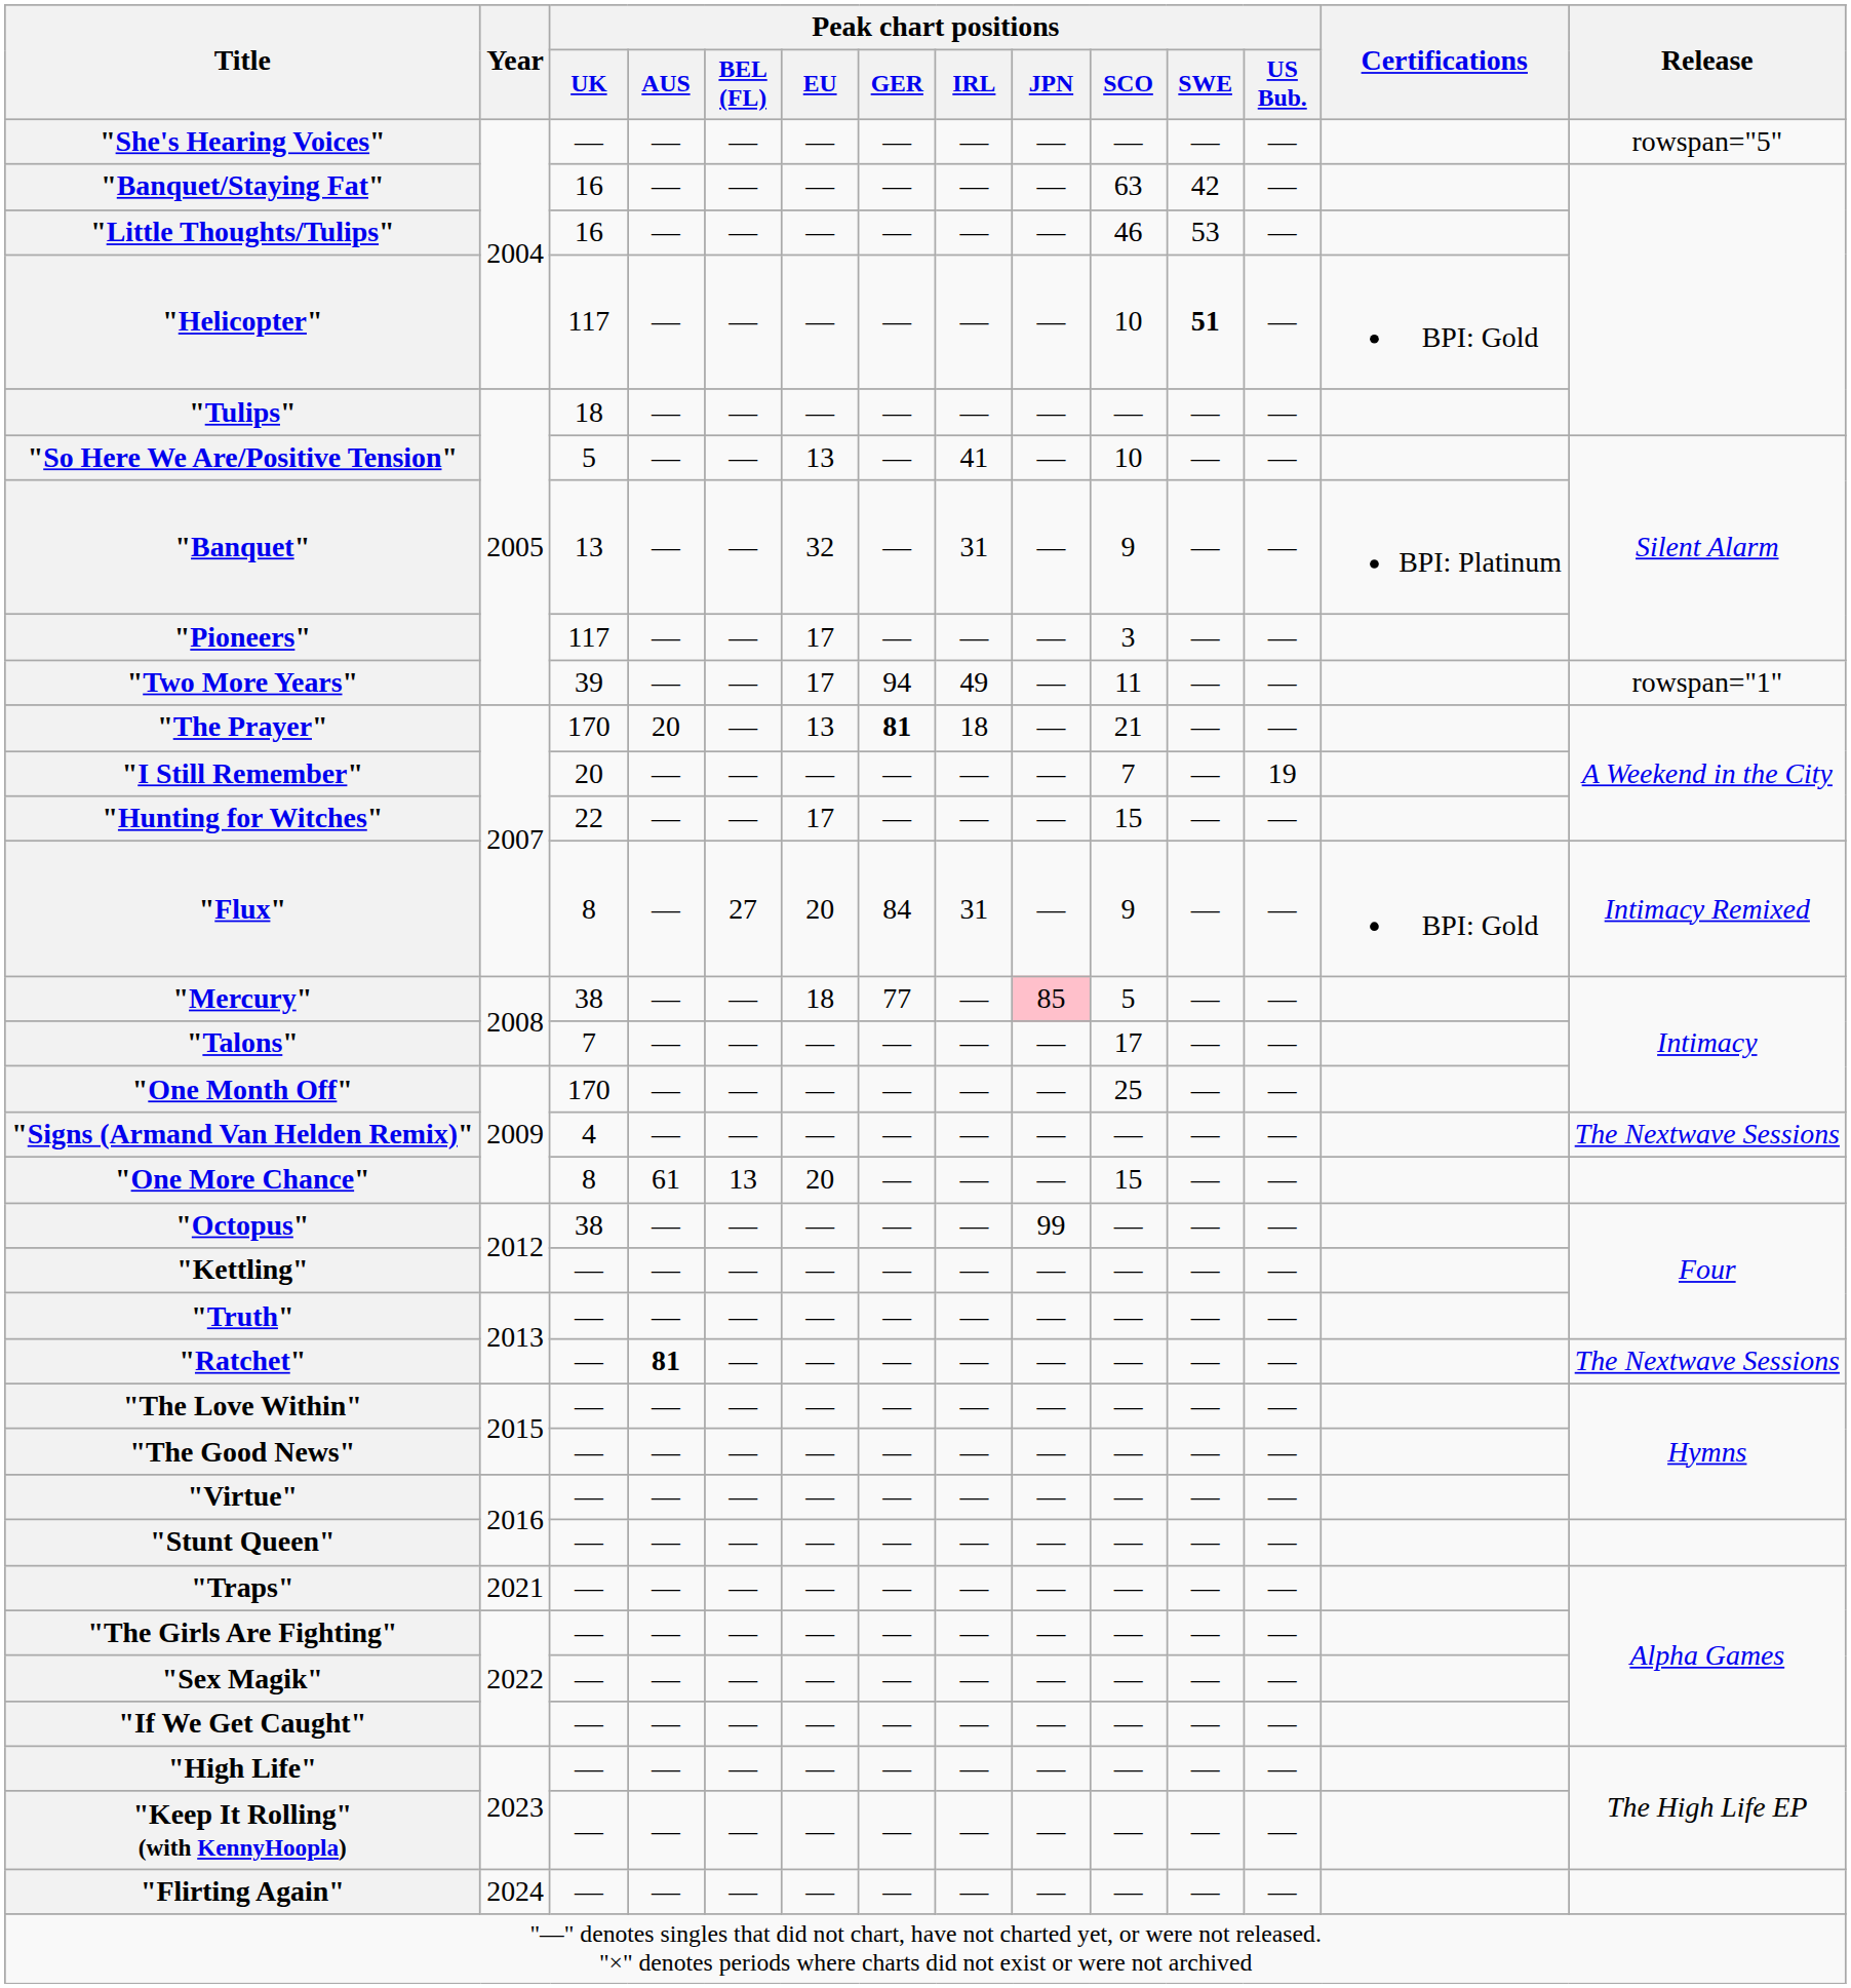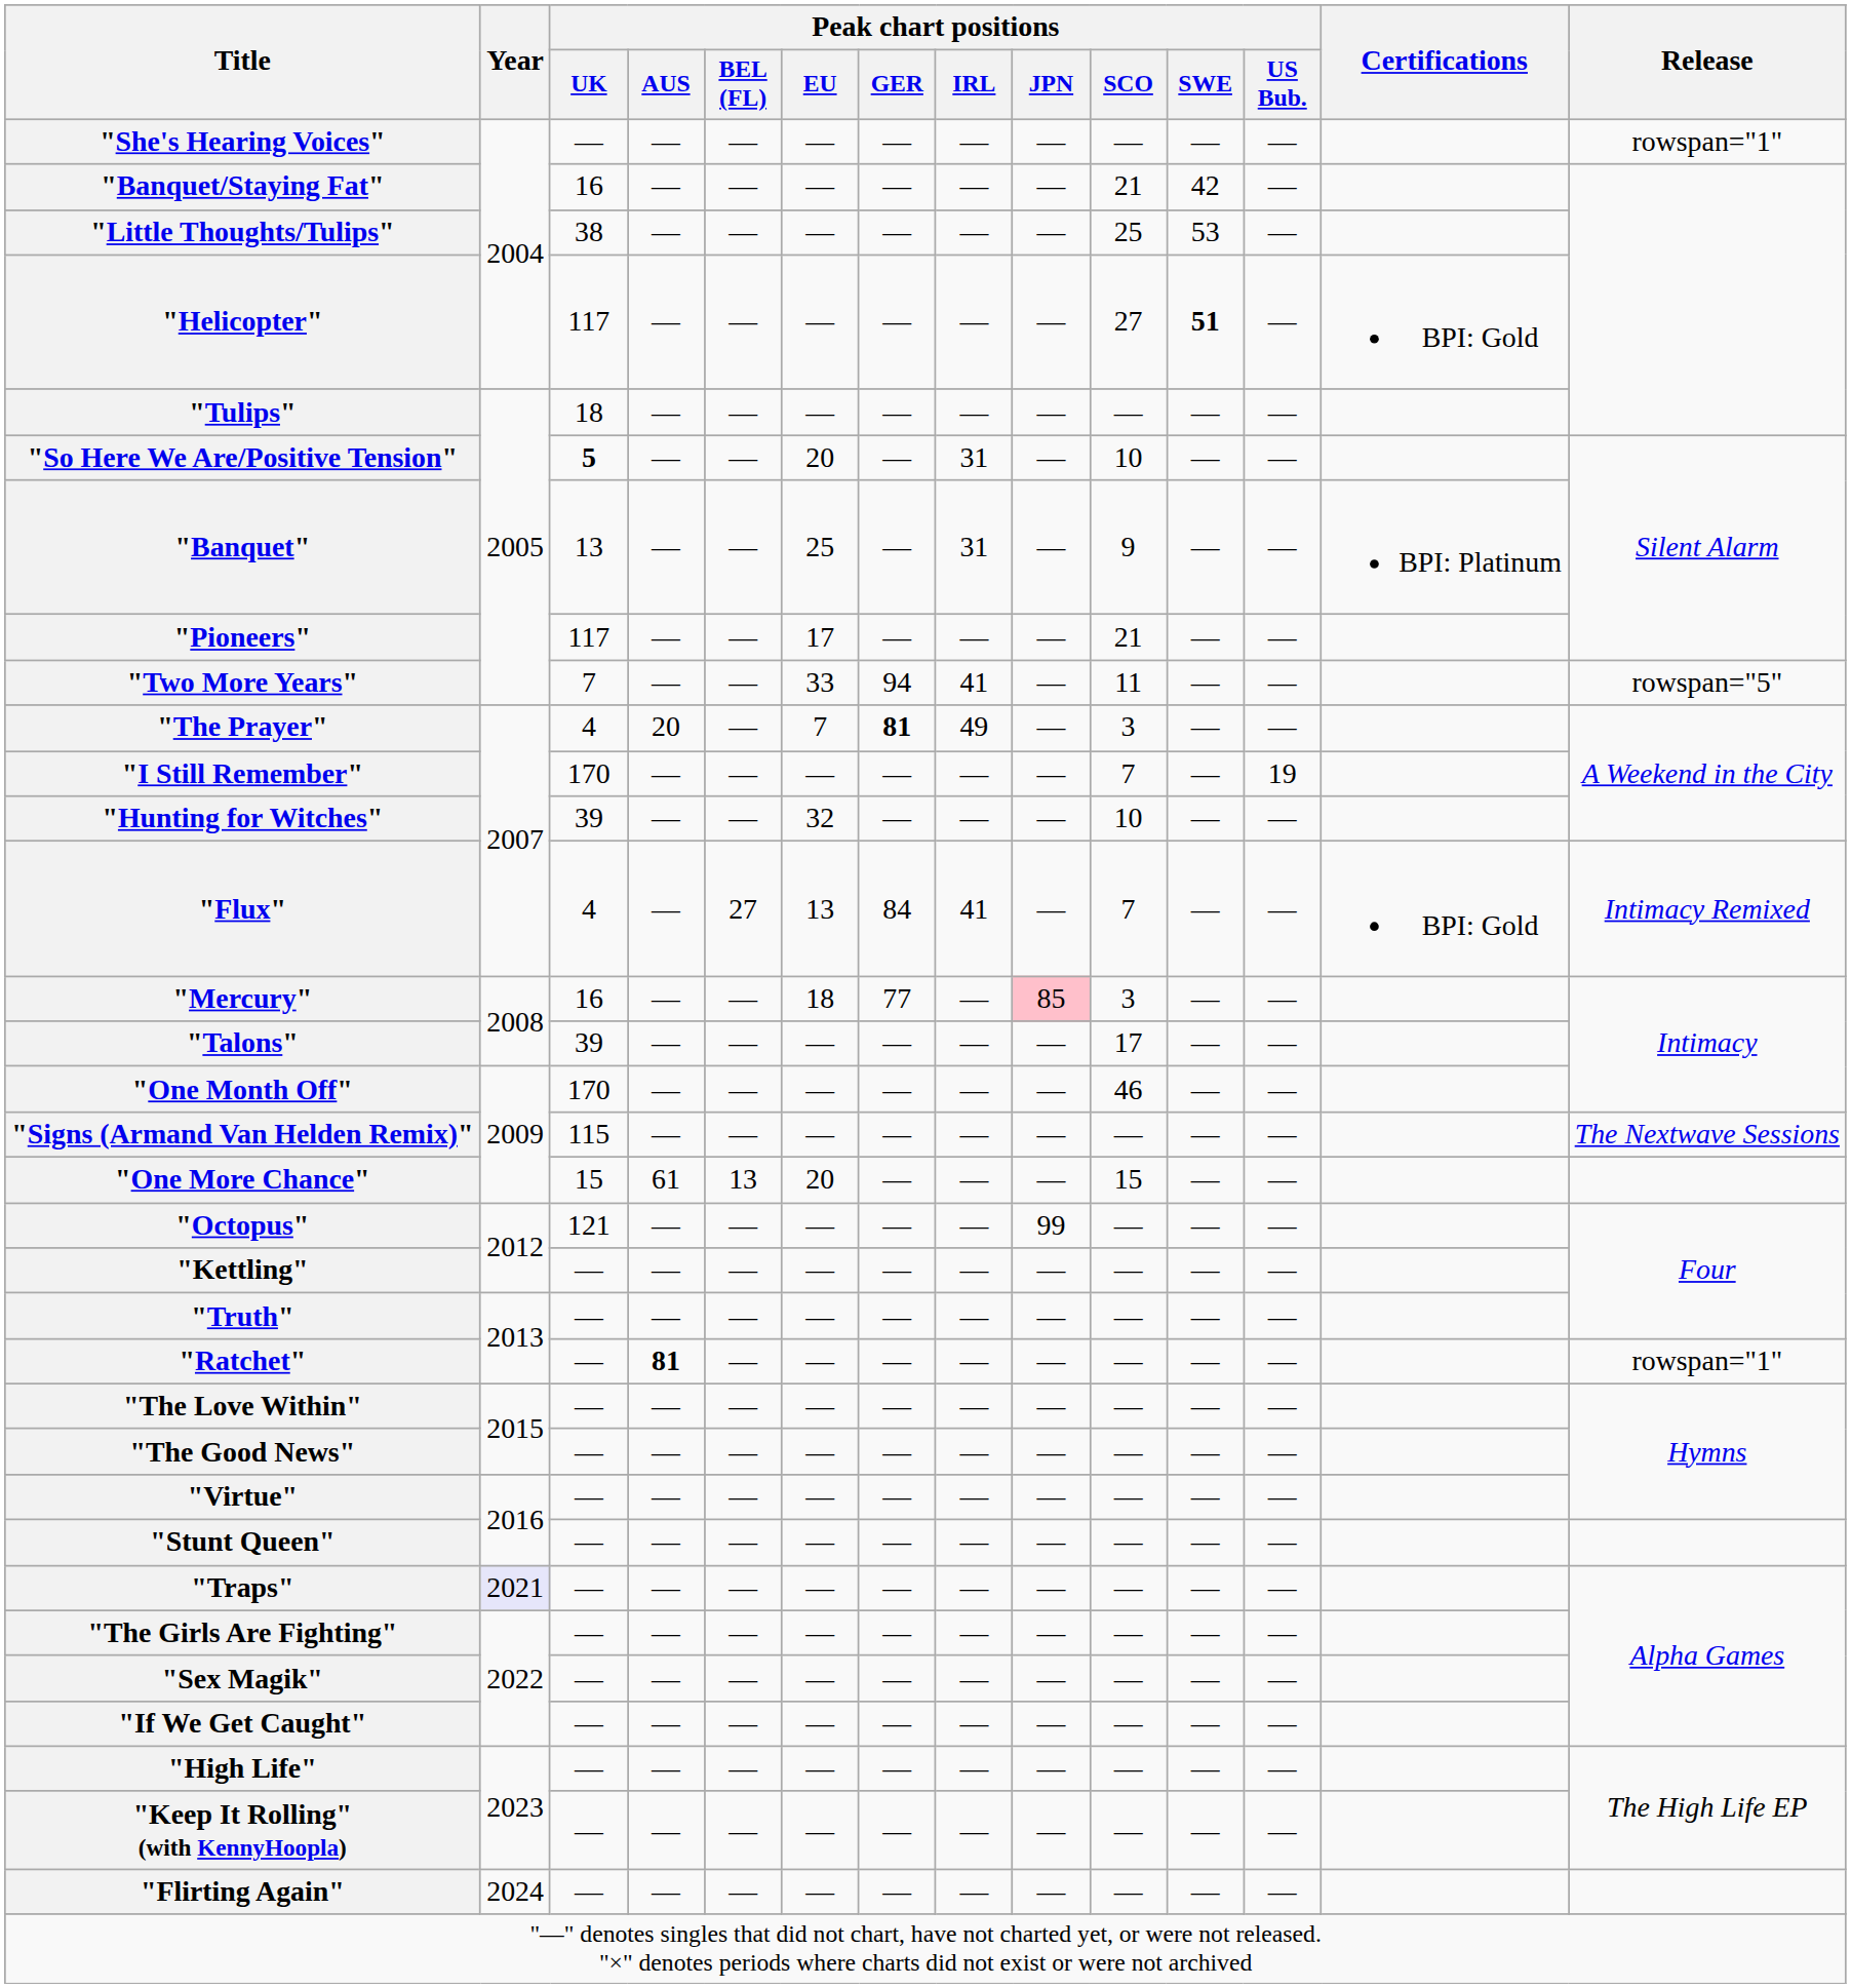"She's Hearing Voices" | Release: rowspan="5" -> rowspan="1"
"Banquet/Staying Fat" | Peak chart positions / SCO: 63 -> 21
"Little Thoughts/Tulips" | Peak chart positions / UK: 16 -> 38
"Little Thoughts/Tulips" | Peak chart positions / SCO: 46 -> 25
"Helicopter" | Peak chart positions / SCO: 10 -> 27
"So Here We Are/Positive Tension" | Peak chart positions / UK: normal -> bold
"So Here We Are/Positive Tension" | Peak chart positions / EU: 13 -> 20
"So Here We Are/Positive Tension" | Peak chart positions / IRL: 41 -> 31
"Banquet" | Peak chart positions / EU: 32 -> 25
"Pioneers" | Peak chart positions / SCO: 3 -> 21
"Two More Years" | Peak chart positions / UK: 39 -> 7
"Two More Years" | Peak chart positions / EU: 17 -> 33
"Two More Years" | Peak chart positions / IRL: 49 -> 41
"Two More Years" | Release: rowspan="1" -> rowspan="5"
"The Prayer" | Peak chart positions / UK: 170 -> 4
"The Prayer" | Peak chart positions / EU: 13 -> 7
"The Prayer" | Peak chart positions / IRL: 18 -> 49
"The Prayer" | Peak chart positions / SCO: 21 -> 3
"I Still Remember" | Peak chart positions / UK: 20 -> 170
"Hunting for Witches" | Peak chart positions / UK: 22 -> 39
"Hunting for Witches" | Peak chart positions / EU: 17 -> 32
"Hunting for Witches" | Peak chart positions / SCO: 15 -> 10
"Flux" | Peak chart positions / UK: 8 -> 4
"Flux" | Peak chart positions / EU: 20 -> 13
"Flux" | Peak chart positions / IRL: 31 -> 41
"Flux" | Peak chart positions / SCO: 9 -> 7
"Mercury" | Peak chart positions / UK: 38 -> 16
"Mercury" | Peak chart positions / SCO: 5 -> 3
"Talons" | Peak chart positions / UK: 7 -> 39
"One Month Off" | Peak chart positions / SCO: 25 -> 46
"Signs (Armand Van Helden Remix)" | Peak chart positions / UK: 4 -> 115
"One More Chance" | Peak chart positions / UK: 8 -> 15
"Octopus" | Peak chart positions / UK: 38 -> 121
"Ratchet" | Release: The Nextwave Sessions -> rowspan="1"
"Traps" | Year: no background -> lavender background
